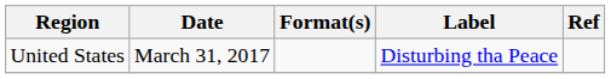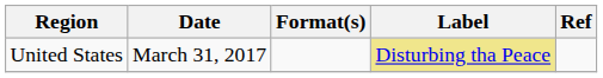United States | Label: no background -> khaki background
